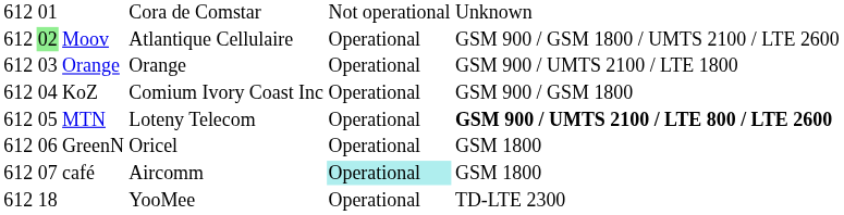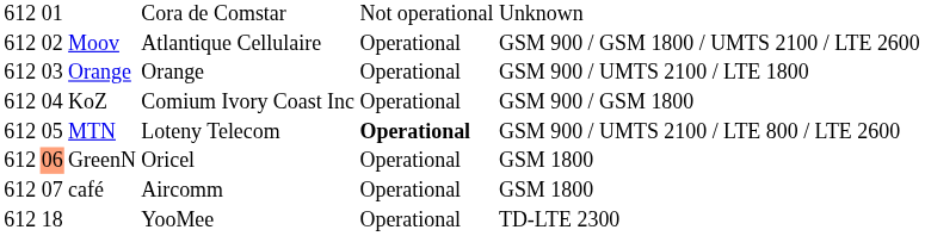Moov | column 2: lightgreen background -> no background
MTN | column 5: normal -> bold
MTN | column 6: bold -> normal
GreenN | column 2: no background -> lightsalmon background
café | column 5: paleturquoise background -> no background
